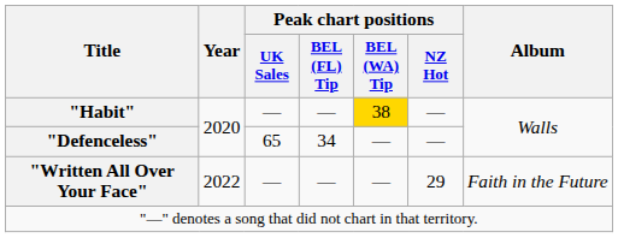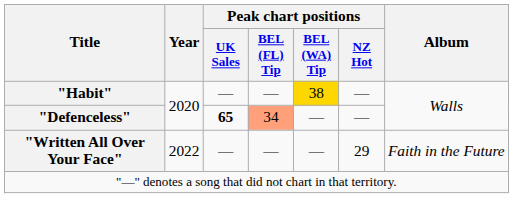"Defenceless" | Peak chart positions / UK Sales: normal -> bold
"Defenceless" | Peak chart positions / BEL (FL) Tip: no background -> lightsalmon background
